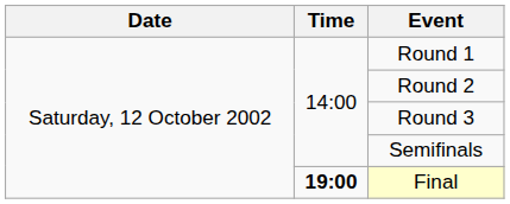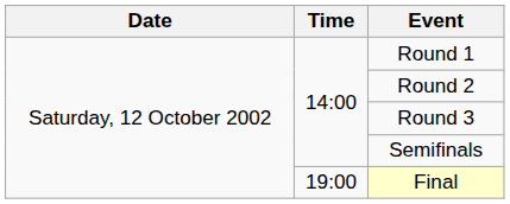Final | Time: bold -> normal
